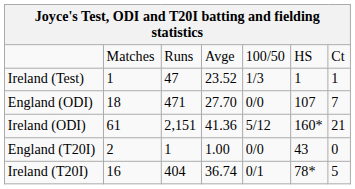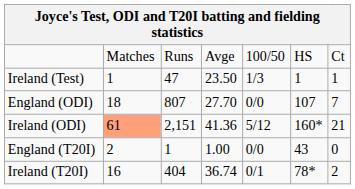Ireland (Test) | column 4: 23.52 -> 23.50
England (ODI) | column 3: 471 -> 807
Ireland (ODI) | column 2: no background -> lightsalmon background
Ireland (T20I) | column 7: 5 -> 2
